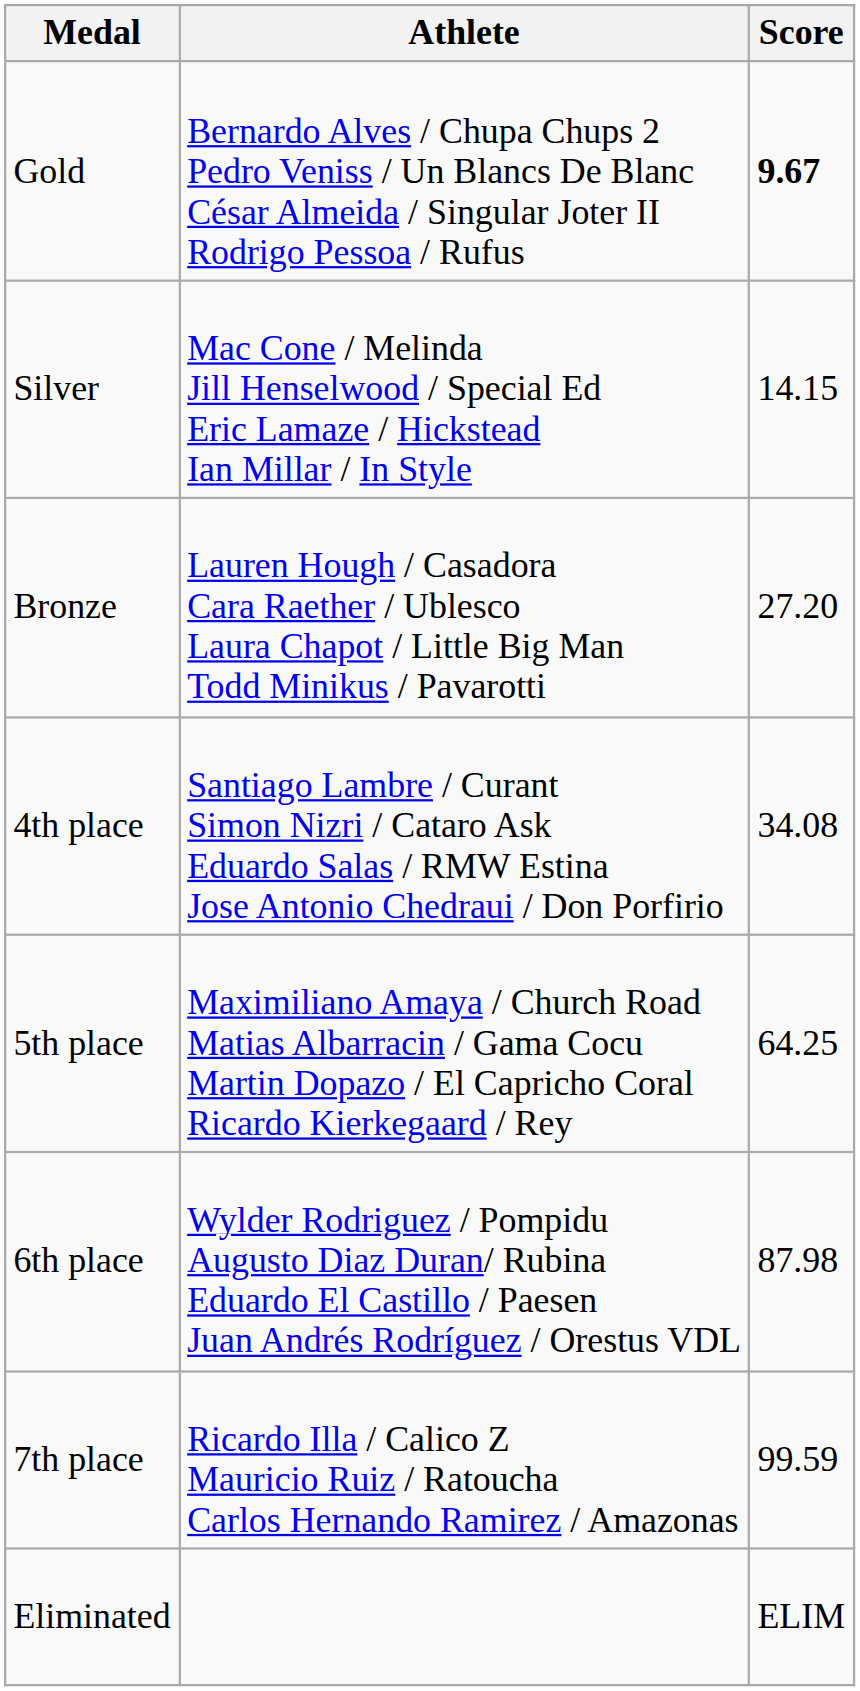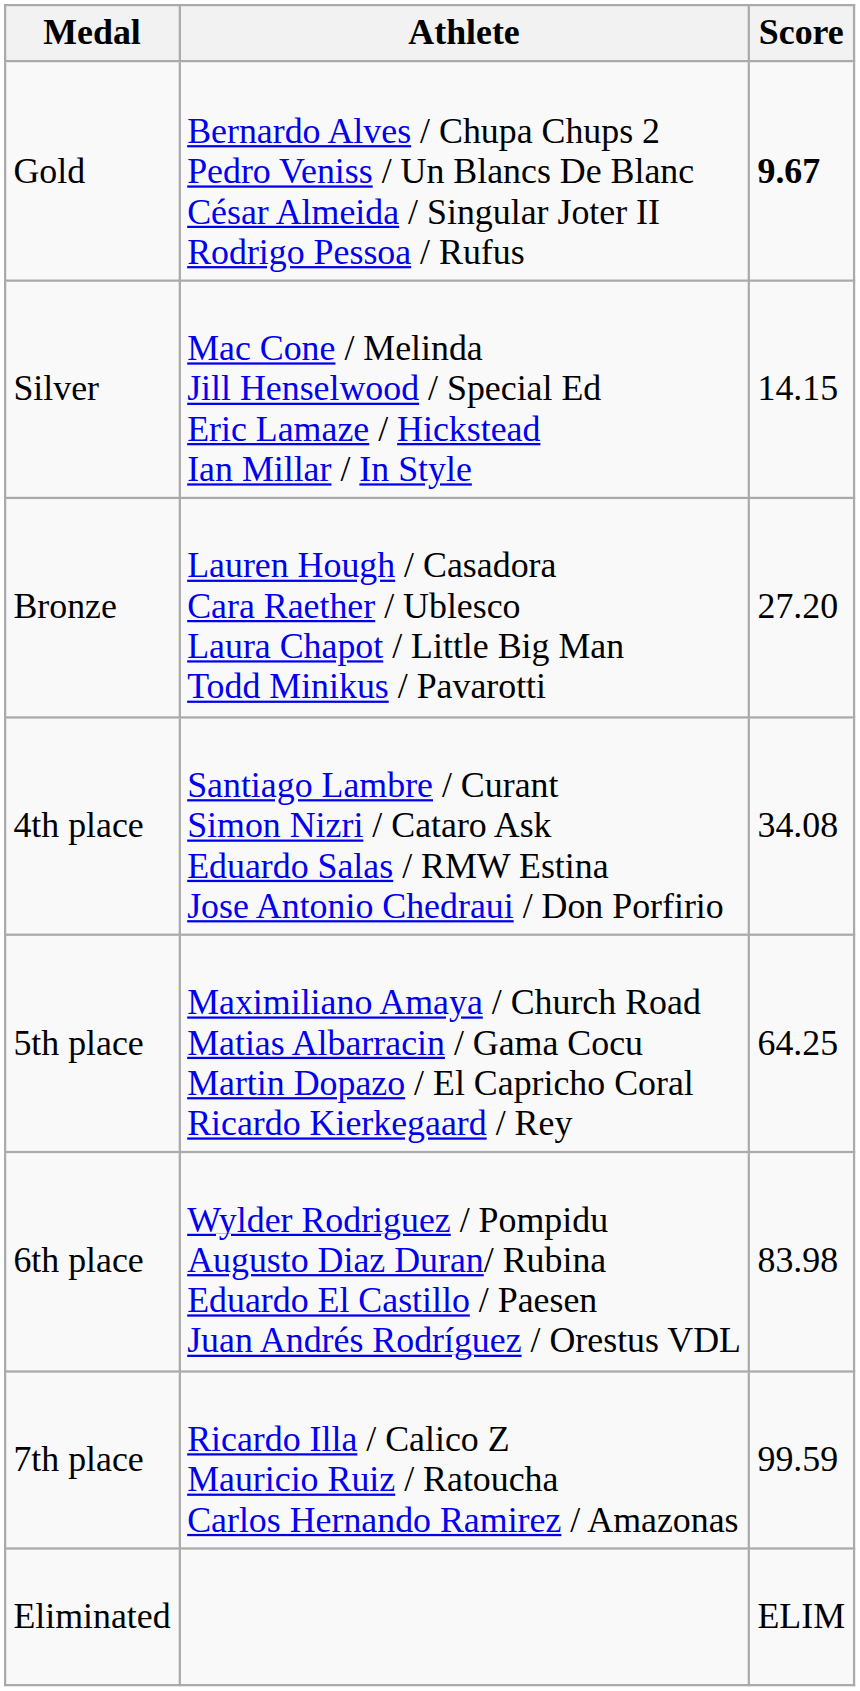6th place | Score: 87.98 -> 83.98
